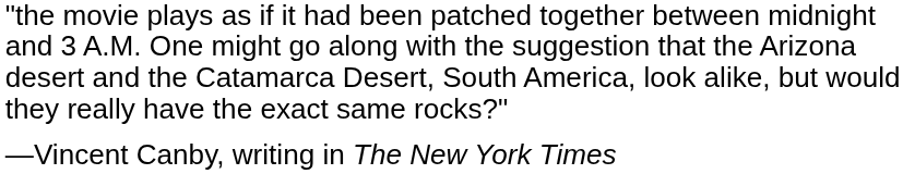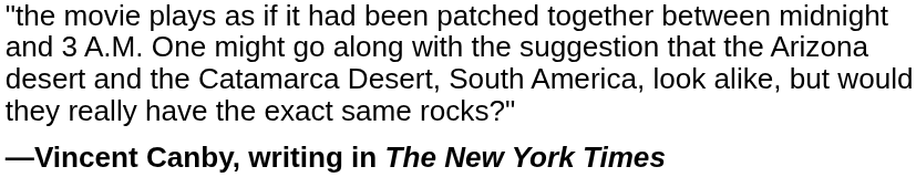row 2 | column 1: normal -> bold
